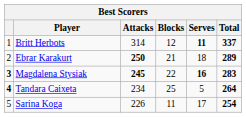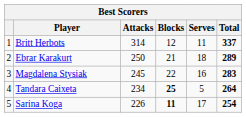Britt Herbots | Serves: bold -> normal
Ebrar Karakurt | Attacks: bold -> normal
Magdalena Stysiak | column 1: bold -> normal
Magdalena Stysiak | Attacks: bold -> normal
Magdalena Stysiak | Serves: bold -> normal
Tandara Caixeta | column 1: bold -> normal
Tandara Caixeta | Blocks: normal -> bold
Sarina Koga | Blocks: normal -> bold
